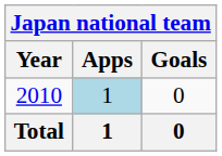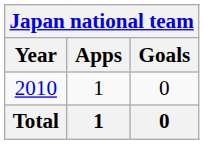2010 | Apps: lightblue background -> no background
